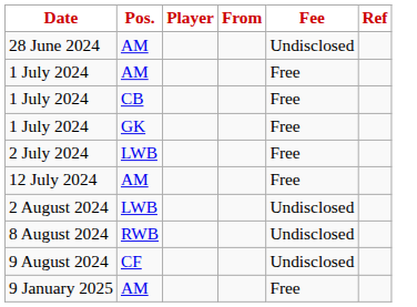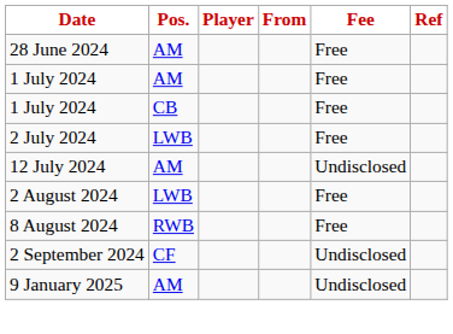28 June 2024 | Fee: Undisclosed -> Free
- row: 1 July 2024 | GK | Free
12 July 2024 | Fee: Free -> Undisclosed
2 August 2024 | Fee: Undisclosed -> Free
8 August 2024 | Fee: Undisclosed -> Free
- row: 9 August 2024 | CF | Undisclosed
+ row: 2 September 2024 | CF | Undisclosed
9 January 2025 | Fee: Free -> Undisclosed
